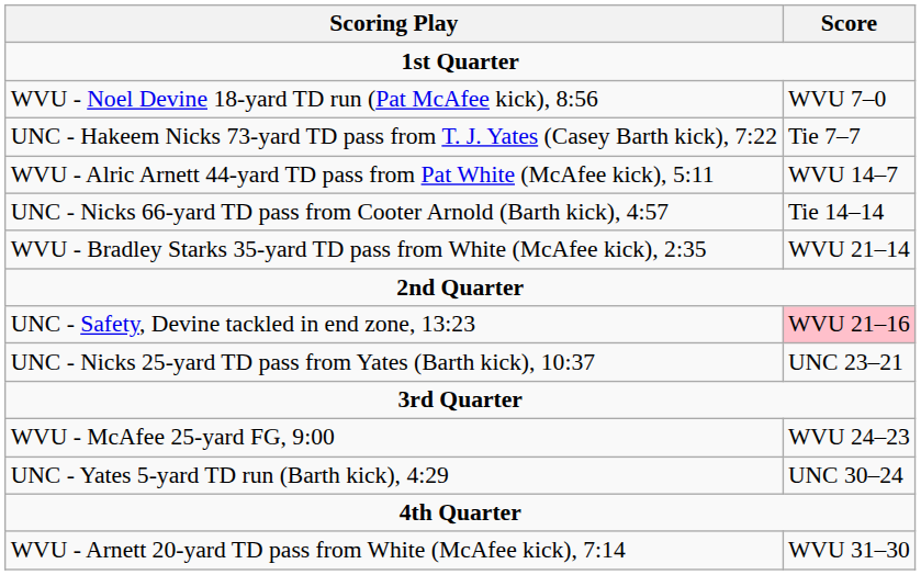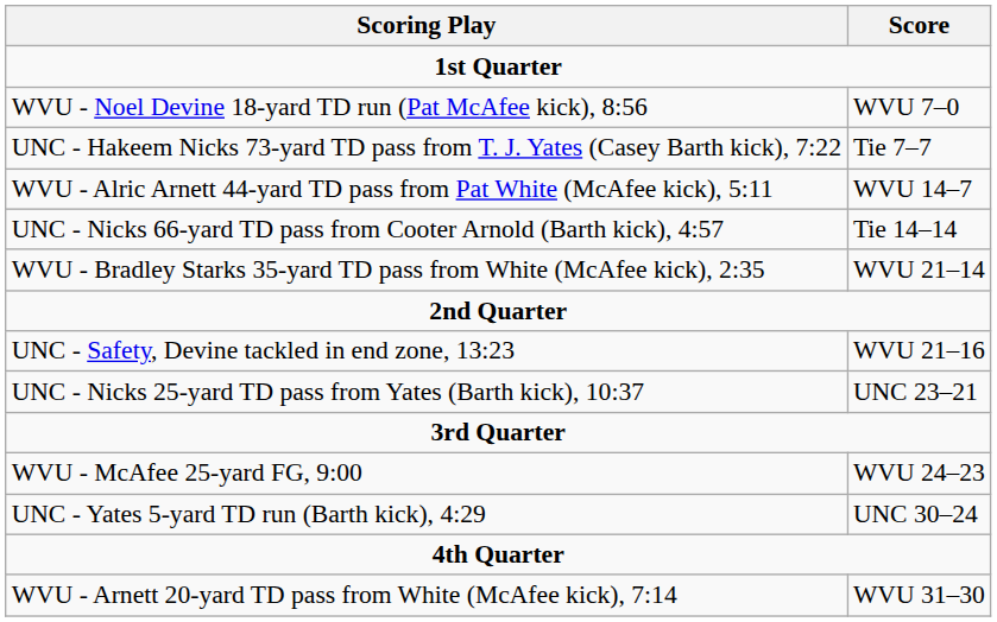UNC - Safety, Devine tackled in end zone, 13:23 | Score: pink background -> no background
